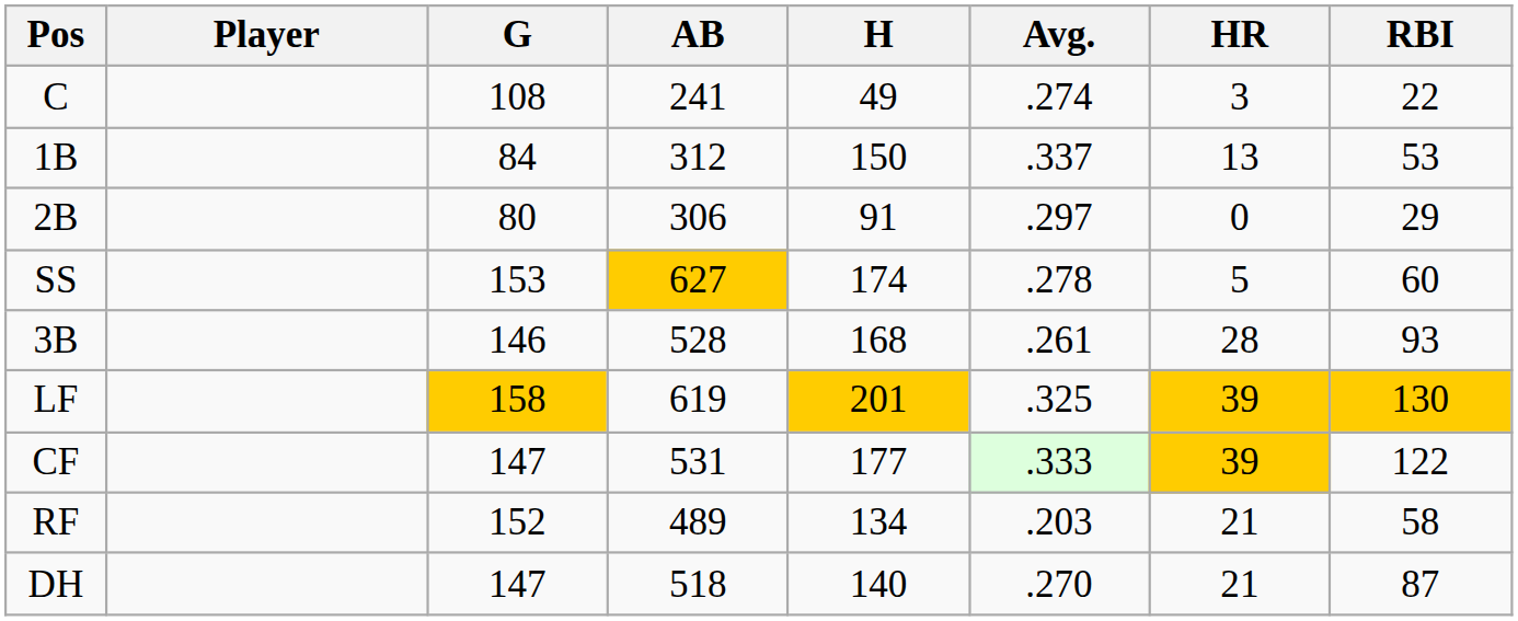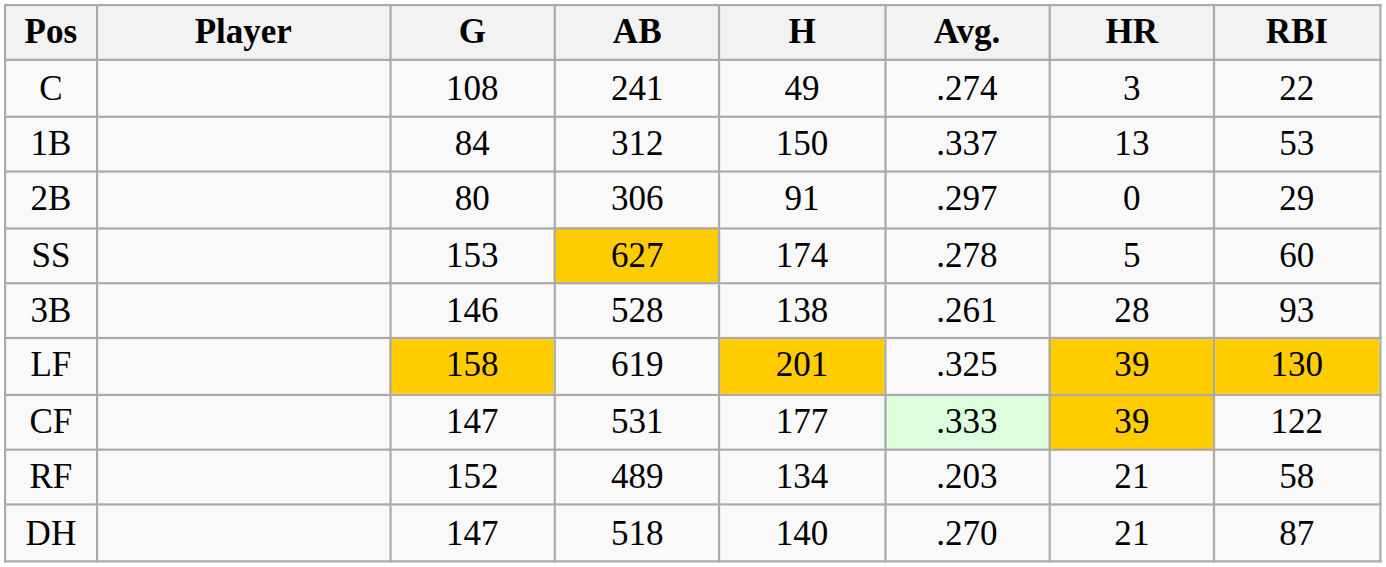3B | H: 168 -> 138
